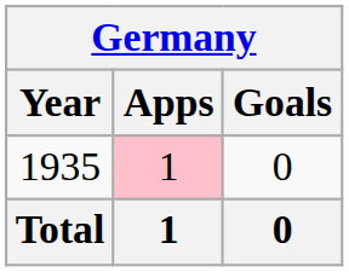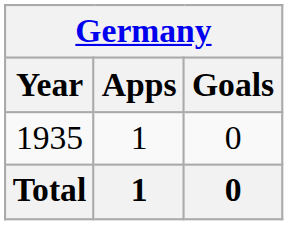1935 | Apps: pink background -> no background
